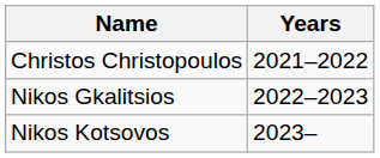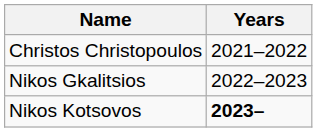Nikos Kotsovos | Years: normal -> bold
